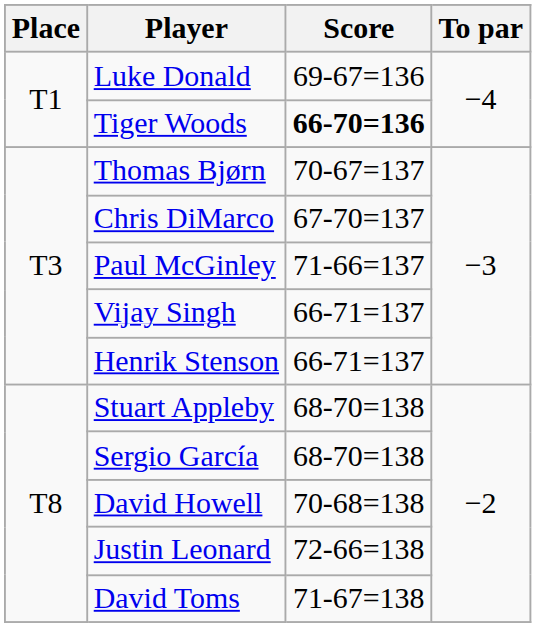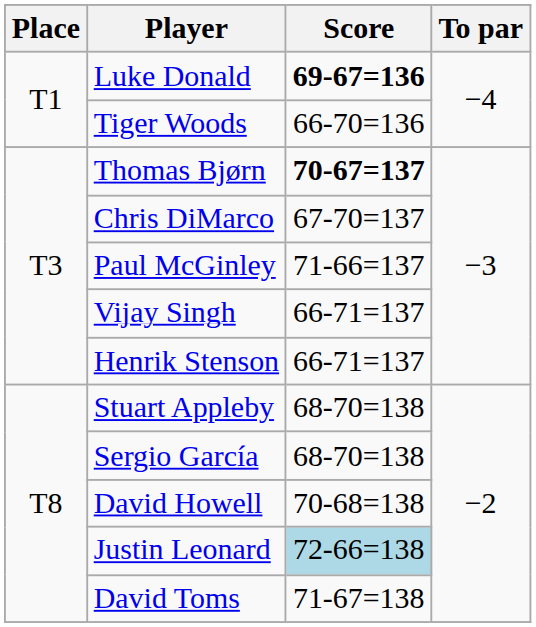Luke Donald | Score: normal -> bold
Tiger Woods | Score: bold -> normal
Thomas Bjørn | Score: normal -> bold
Justin Leonard | Score: no background -> lightblue background
